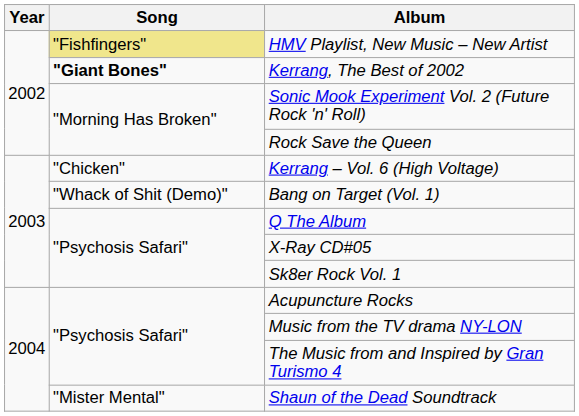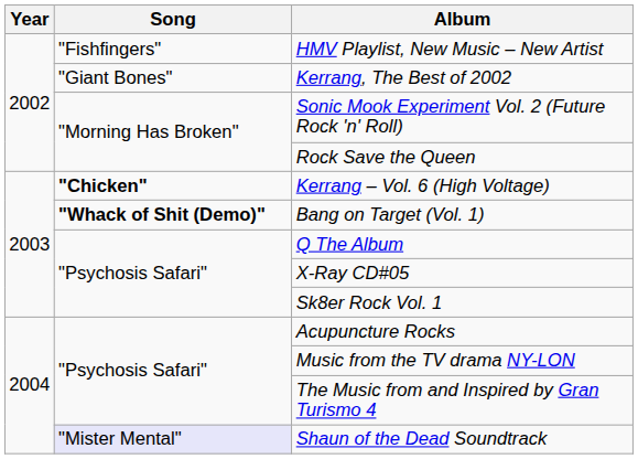HMV Playlist, New Music – New Artist | Song: khaki background -> no background
Kerrang, The Best of 2002 | Song: bold -> normal
Kerrang – Vol. 6 (High Voltage) | Song: normal -> bold
Bang on Target (Vol. 1) | Song: normal -> bold
Shaun of the Dead Soundtrack | Song: no background -> lavender background
